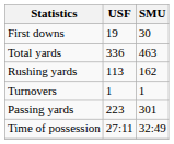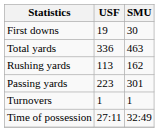rows swapped: Passing yards <-> Turnovers
